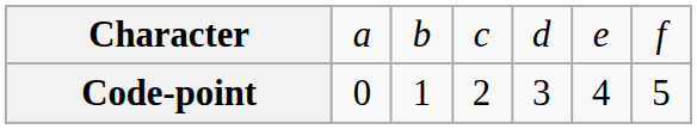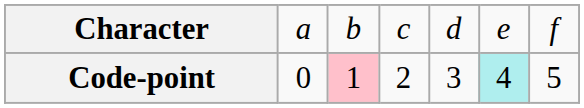Code-point | column 3: no background -> pink background
Code-point | column 6: no background -> paleturquoise background
